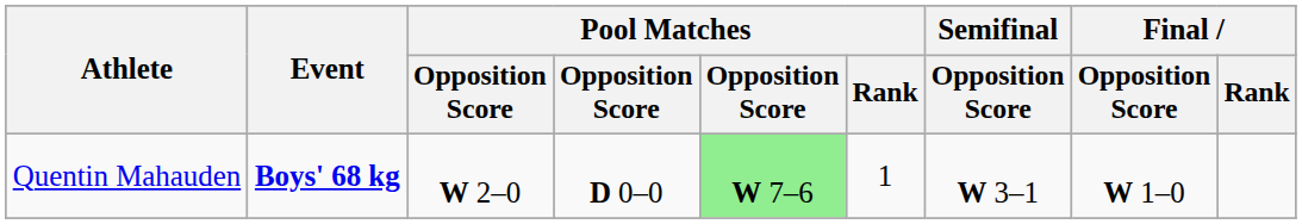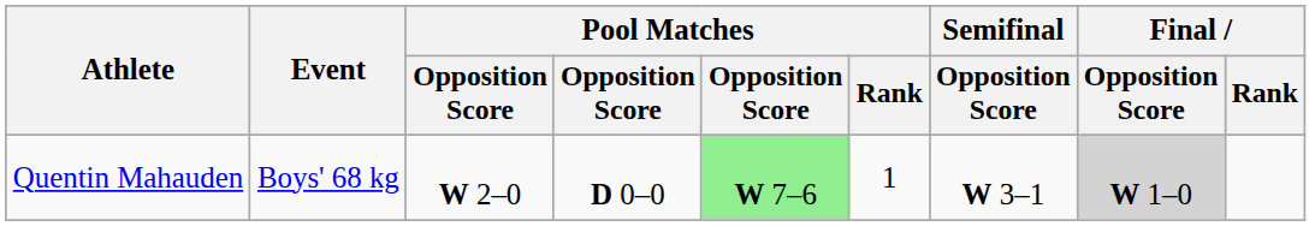Quentin Mahauden | Event: bold -> normal
Quentin Mahauden | Final / Opposition Score: no background -> lightgrey background
